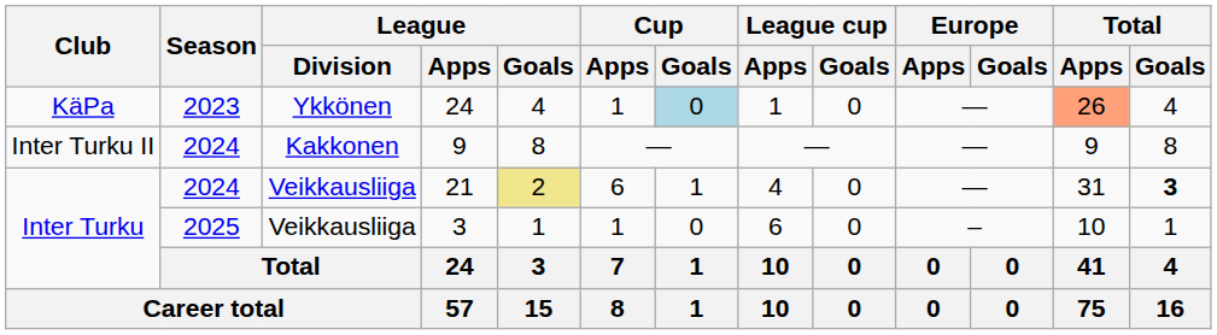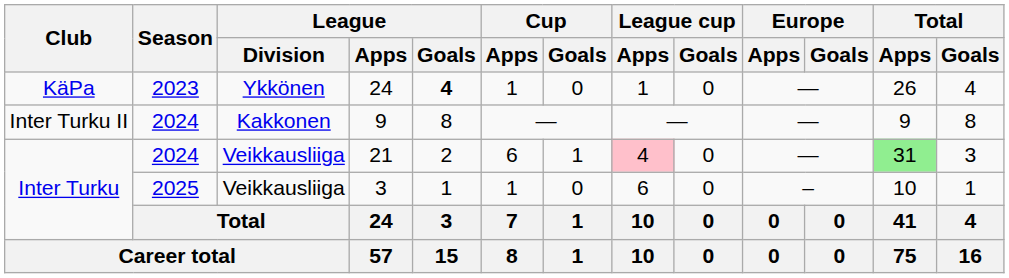KäPa / 24 | League / Goals: normal -> bold
KäPa / 24 | Cup / Goals: lightblue background -> no background
KäPa / 24 | Total / Apps: lightsalmon background -> no background
21 | League / Goals: khaki background -> no background
21 | League cup / Apps: no background -> pink background
21 | Total / Apps: no background -> lightgreen background
21 | Total / Goals: bold -> normal
